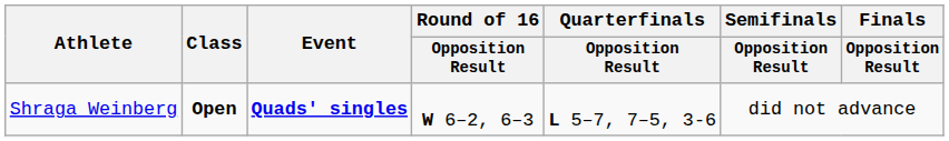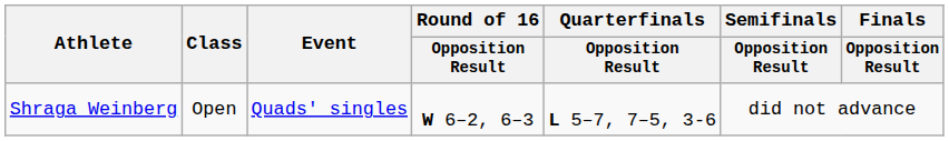Shraga Weinberg | Class: bold -> normal
Shraga Weinberg | Event: bold -> normal
